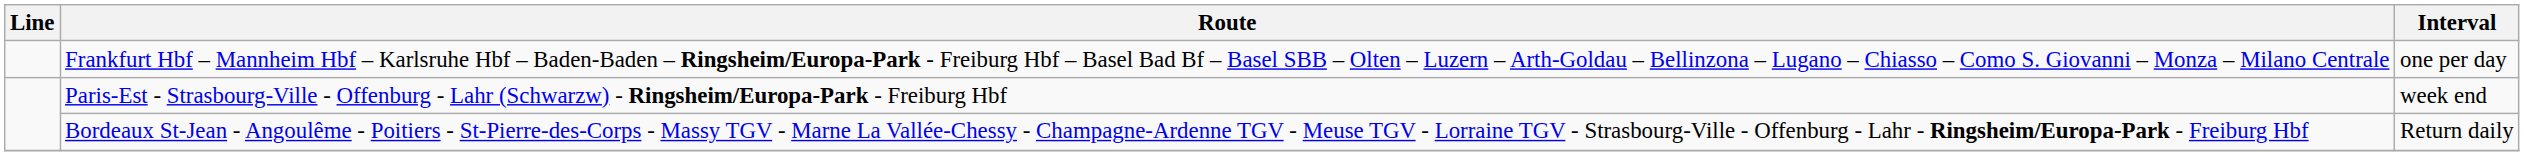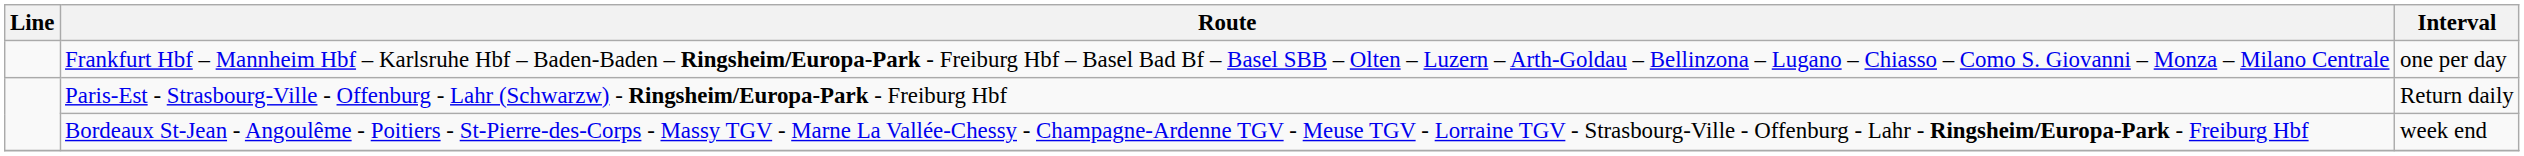row 3 | Interval: week end -> Return daily
row 4 | Interval: Return daily -> week end
